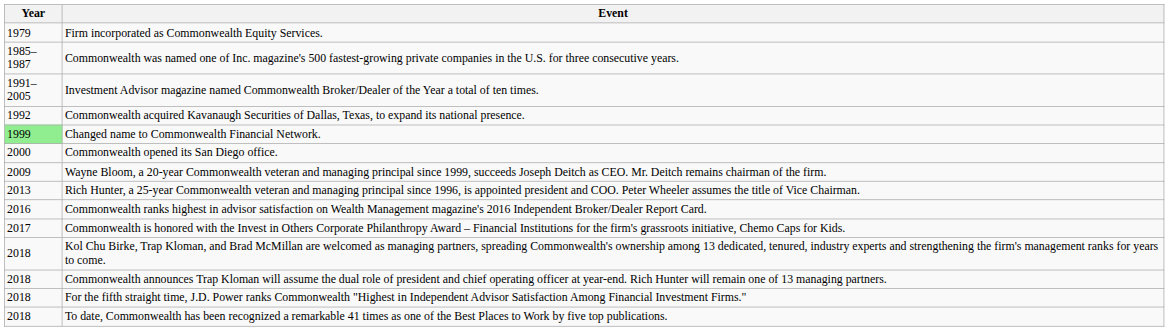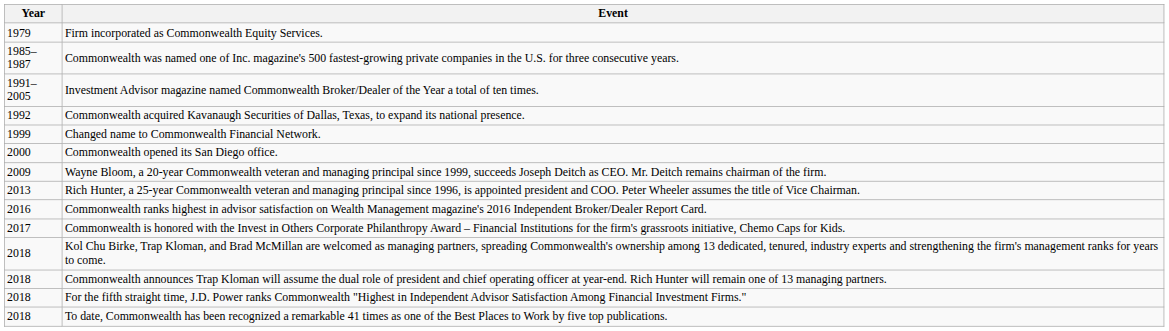Changed name to Commonwealth Financial Network. | Year: lightgreen background -> no background
